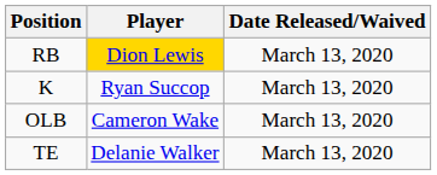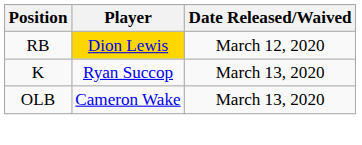RB | Date Released/Waived: March 13, 2020 -> March 12, 2020
- row: TE | Delanie Walker | March 13, 2020
